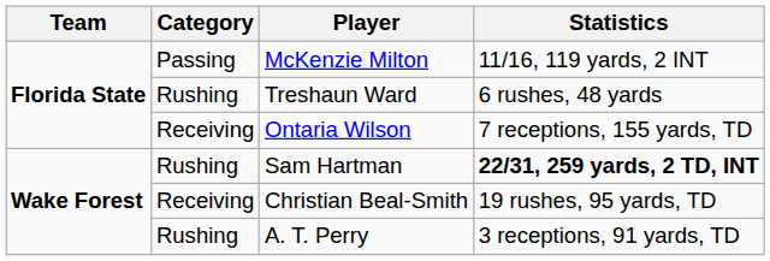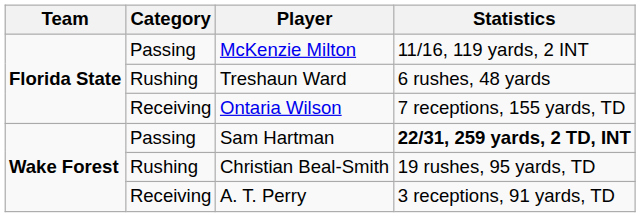Sam Hartman | Category: Rushing -> Passing
Christian Beal-Smith | Category: Receiving -> Rushing
A. T. Perry | Category: Rushing -> Receiving
